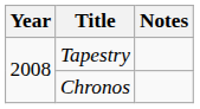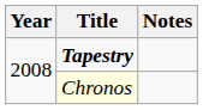Tapestry | Title: normal -> bold
Chronos | Title: no background -> lightyellow background
